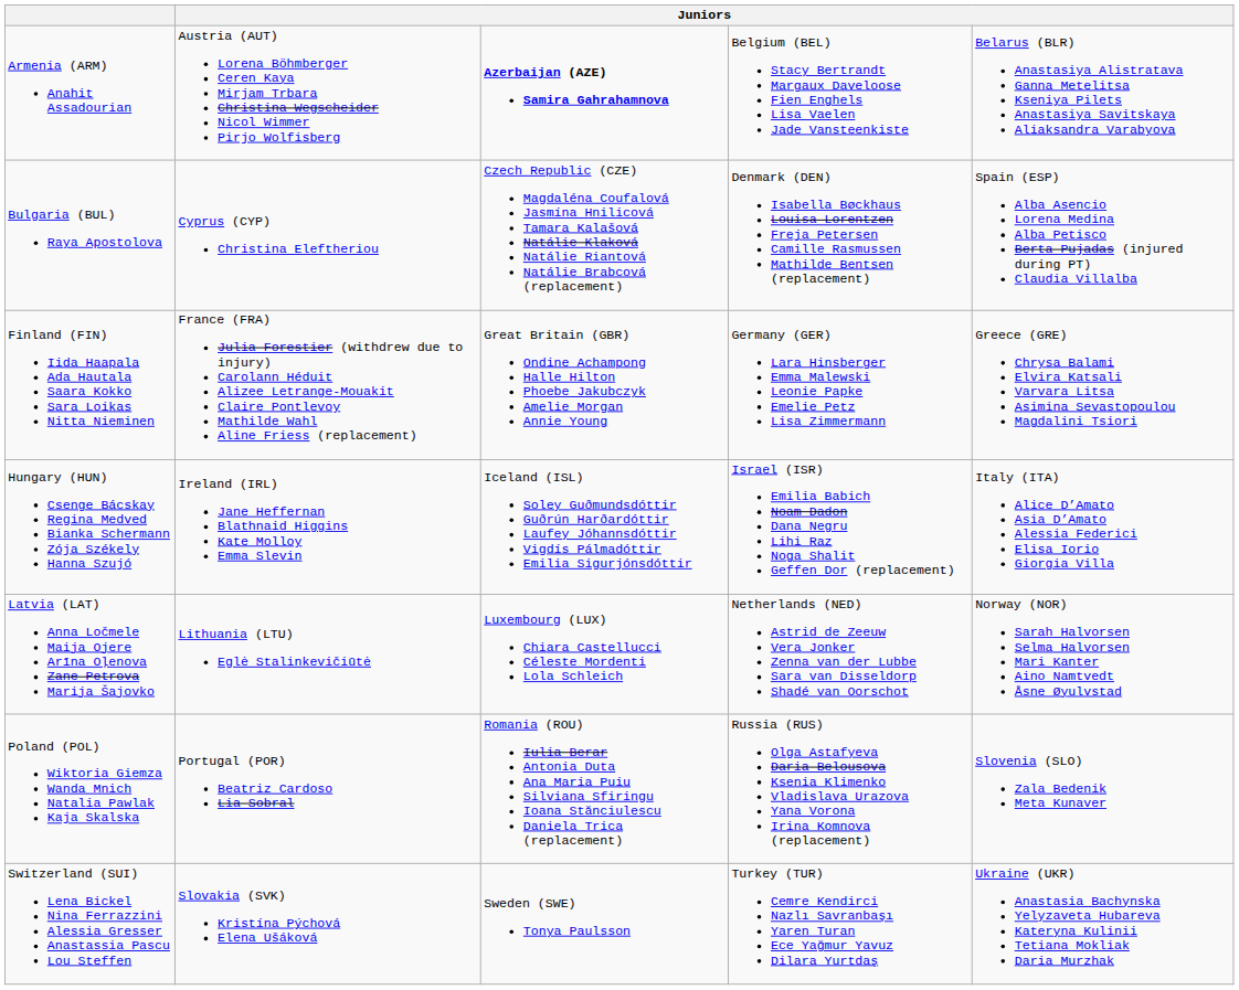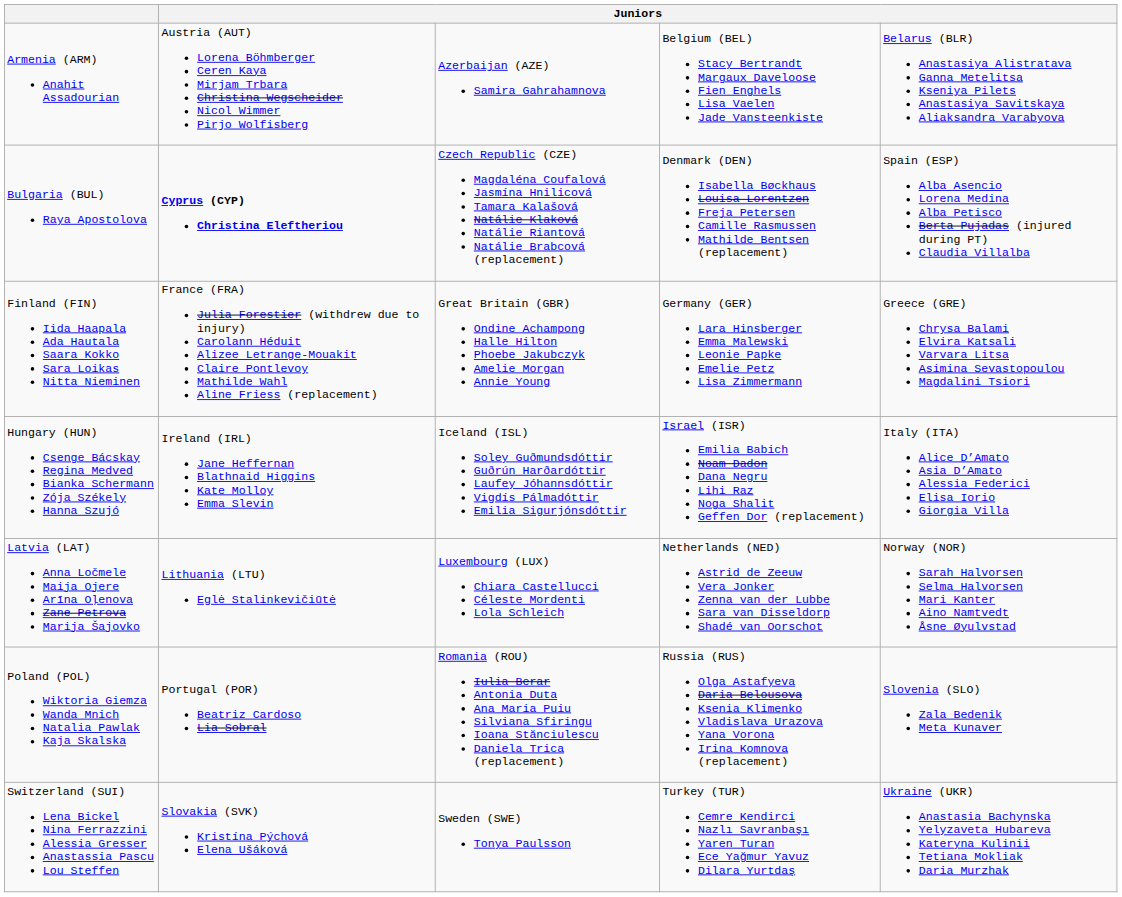Armenia (ARM) Anahit Assadourian | column 3: bold -> normal
Bulgaria (BUL) Raya Apostolova | column 2: normal -> bold
